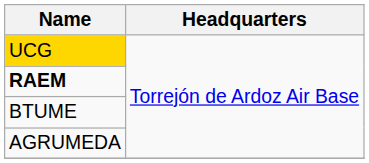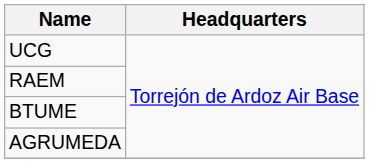UCG | Name: gold background -> no background
RAEM | Name: bold -> normal
